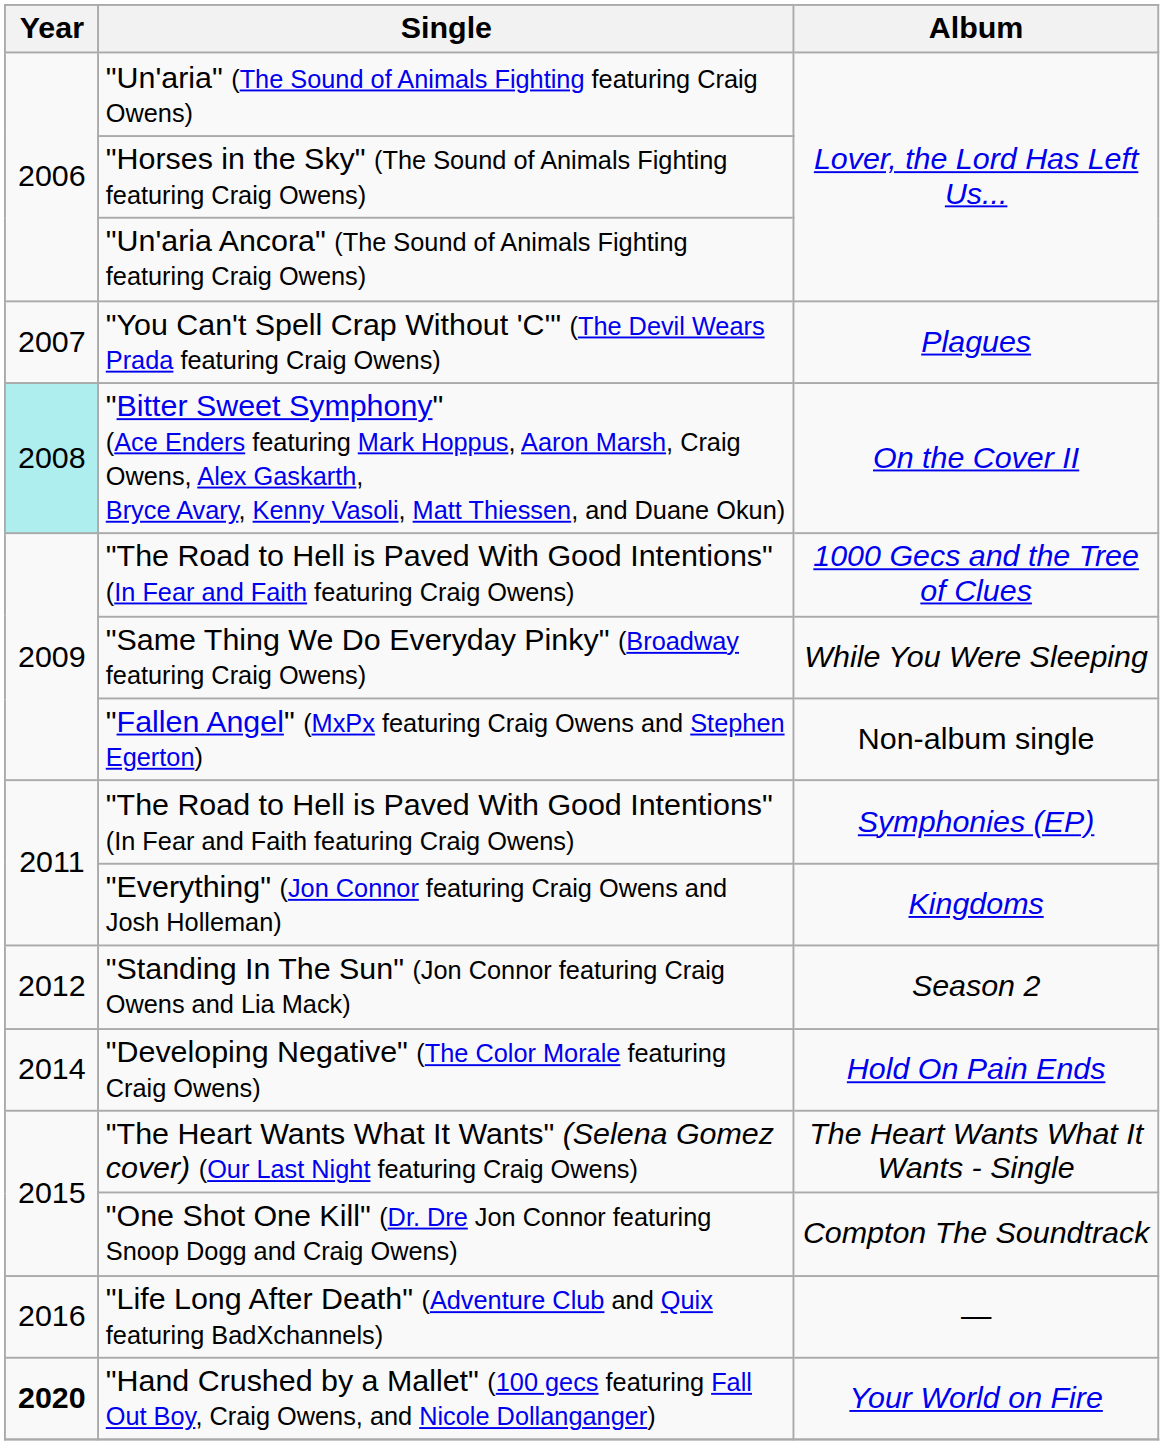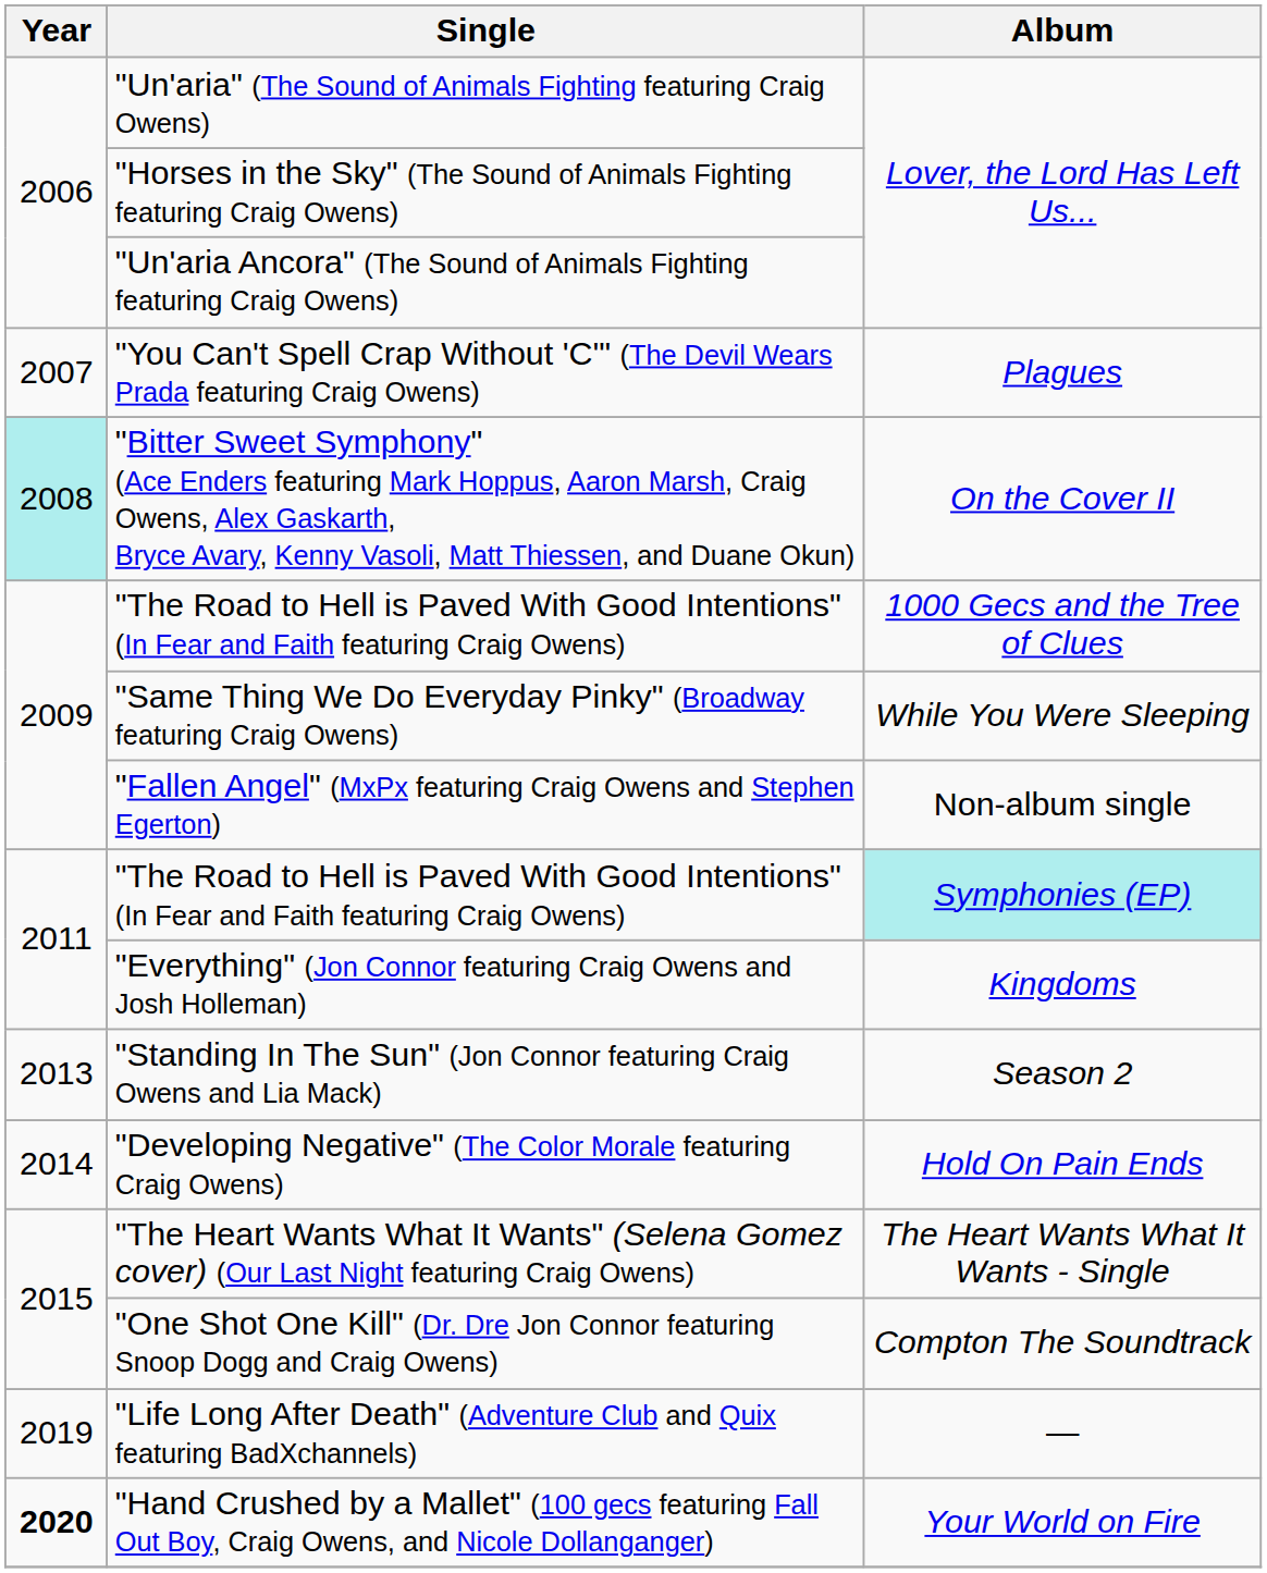row 10 | Album: no background -> paleturquoise background
row 12 | Year: 2012 -> 2013
row 16 | Year: 2016 -> 2019
